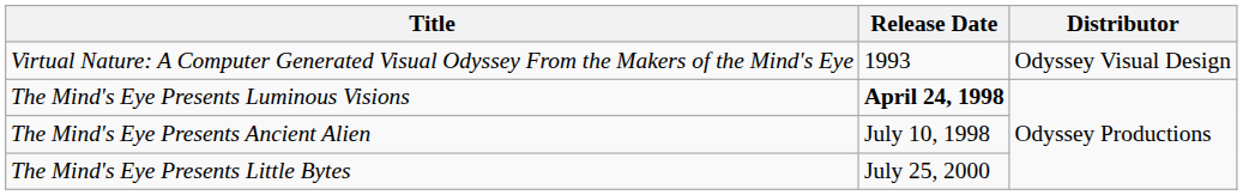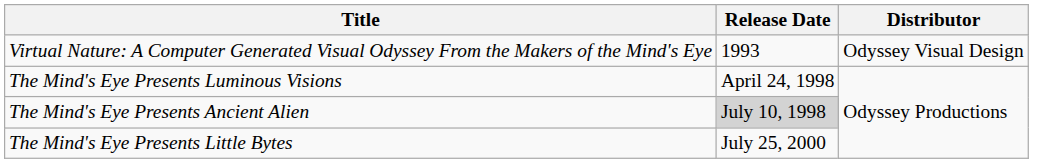The Mind's Eye Presents Luminous Visions | Release Date: bold -> normal
The Mind's Eye Presents Ancient Alien | Release Date: no background -> lightgrey background
